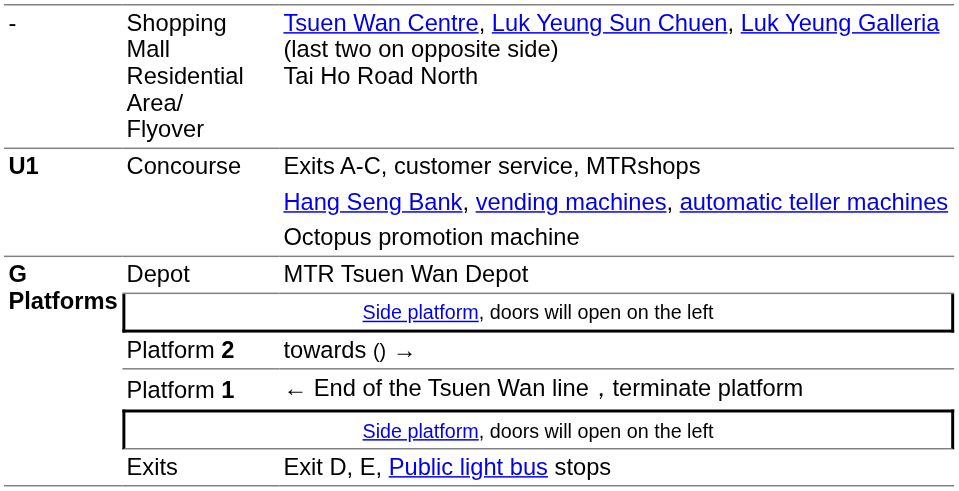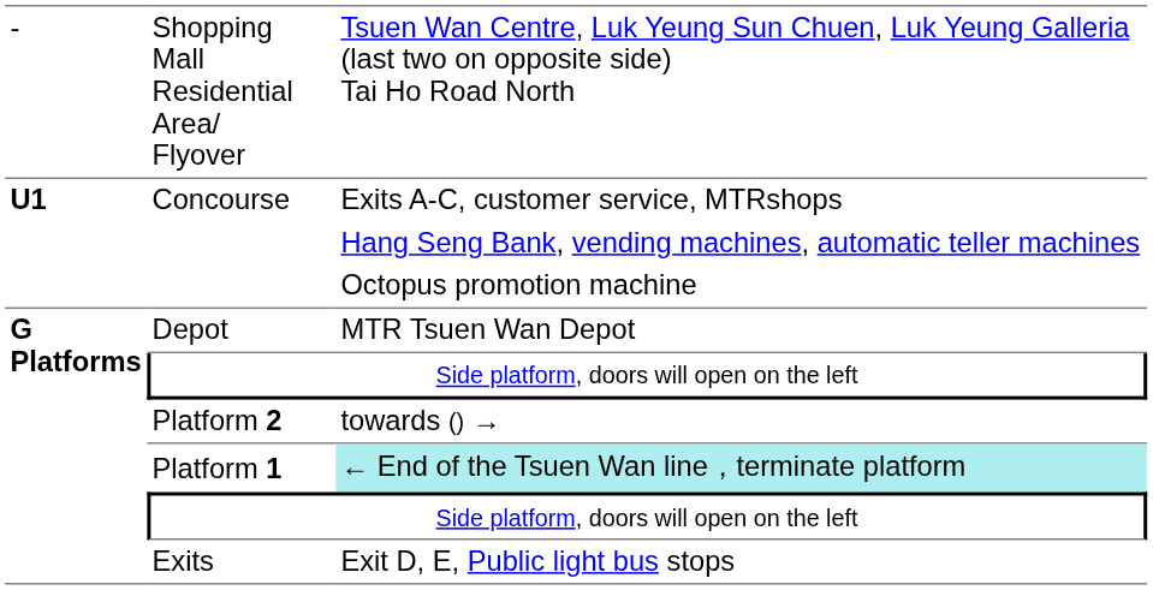← End of the Tsuen Wan line，terminate platform | column 3: no background -> paleturquoise background
